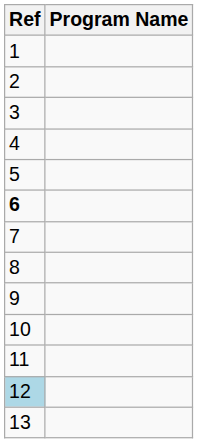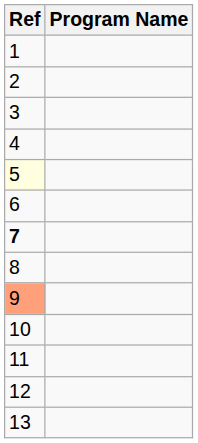5 | Ref: no background -> lightyellow background
6 | Ref: bold -> normal
7 | Ref: normal -> bold
9 | Ref: no background -> lightsalmon background
12 | Ref: lightblue background -> no background
